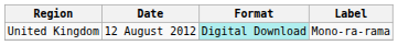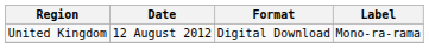United Kingdom | Format: paleturquoise background -> no background
